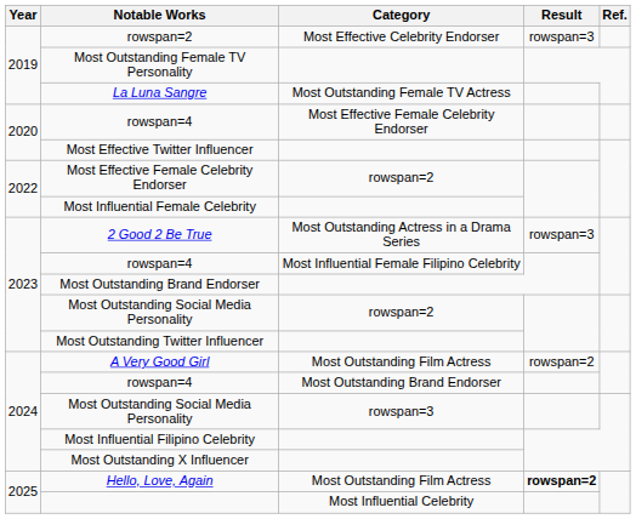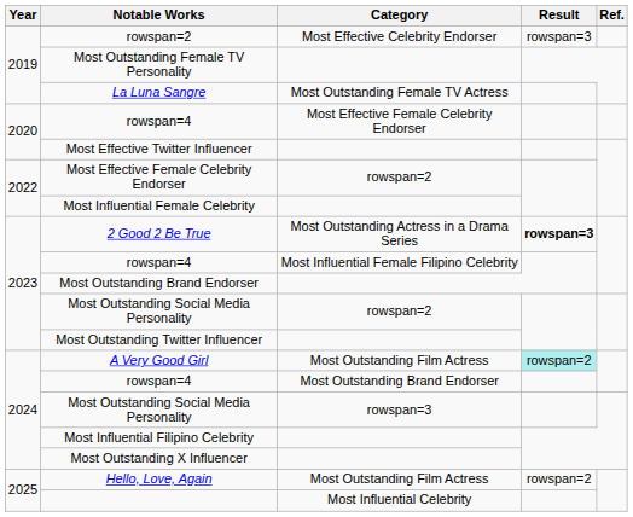2 Good 2 Be True | Result: normal -> bold
A Very Good Girl | Result: no background -> paleturquoise background
Hello, Love, Again | Result: bold -> normal
